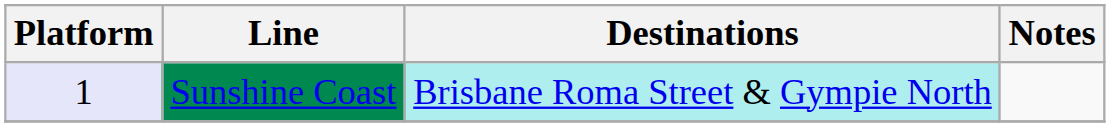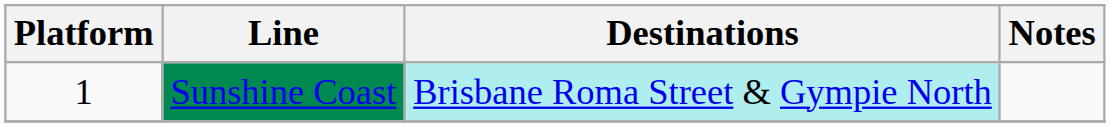Sunshine Coast | Platform: lavender background -> no background
